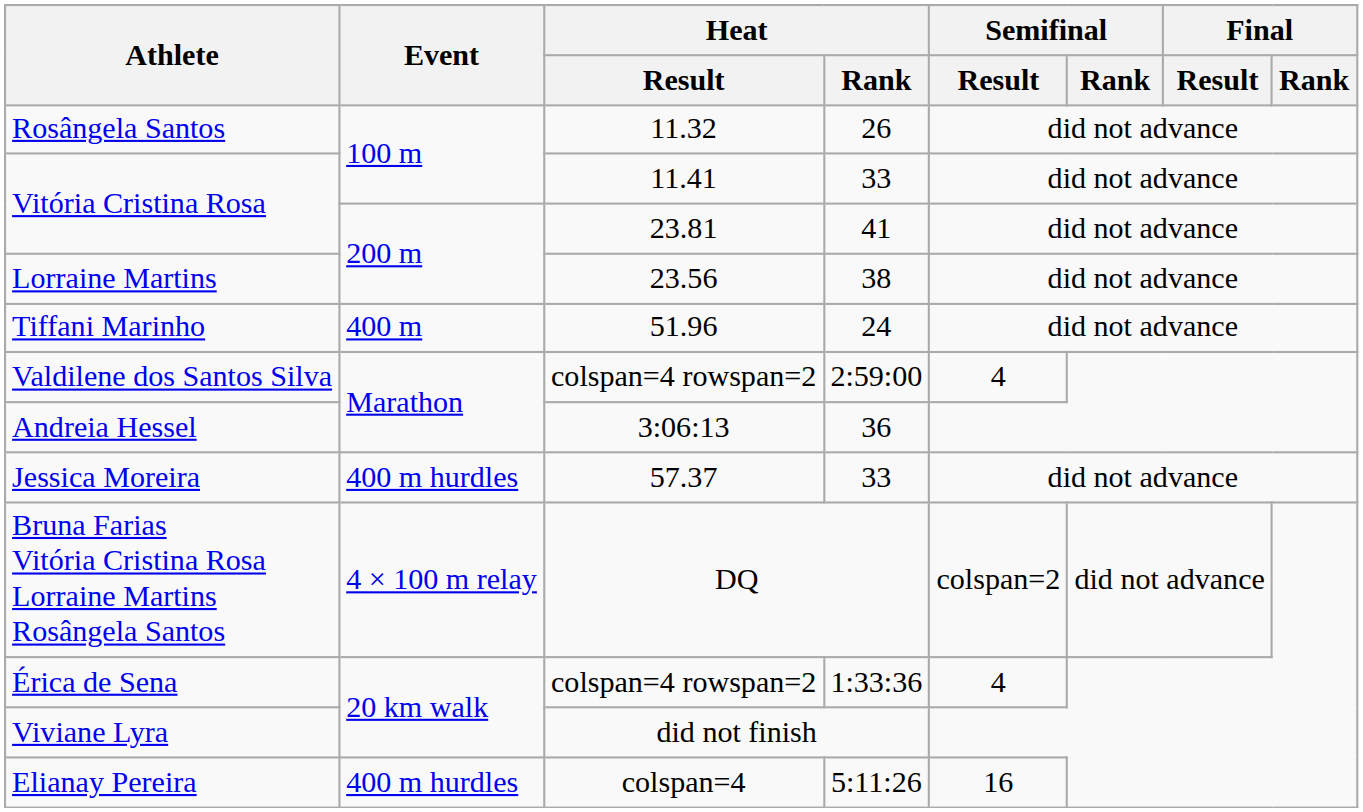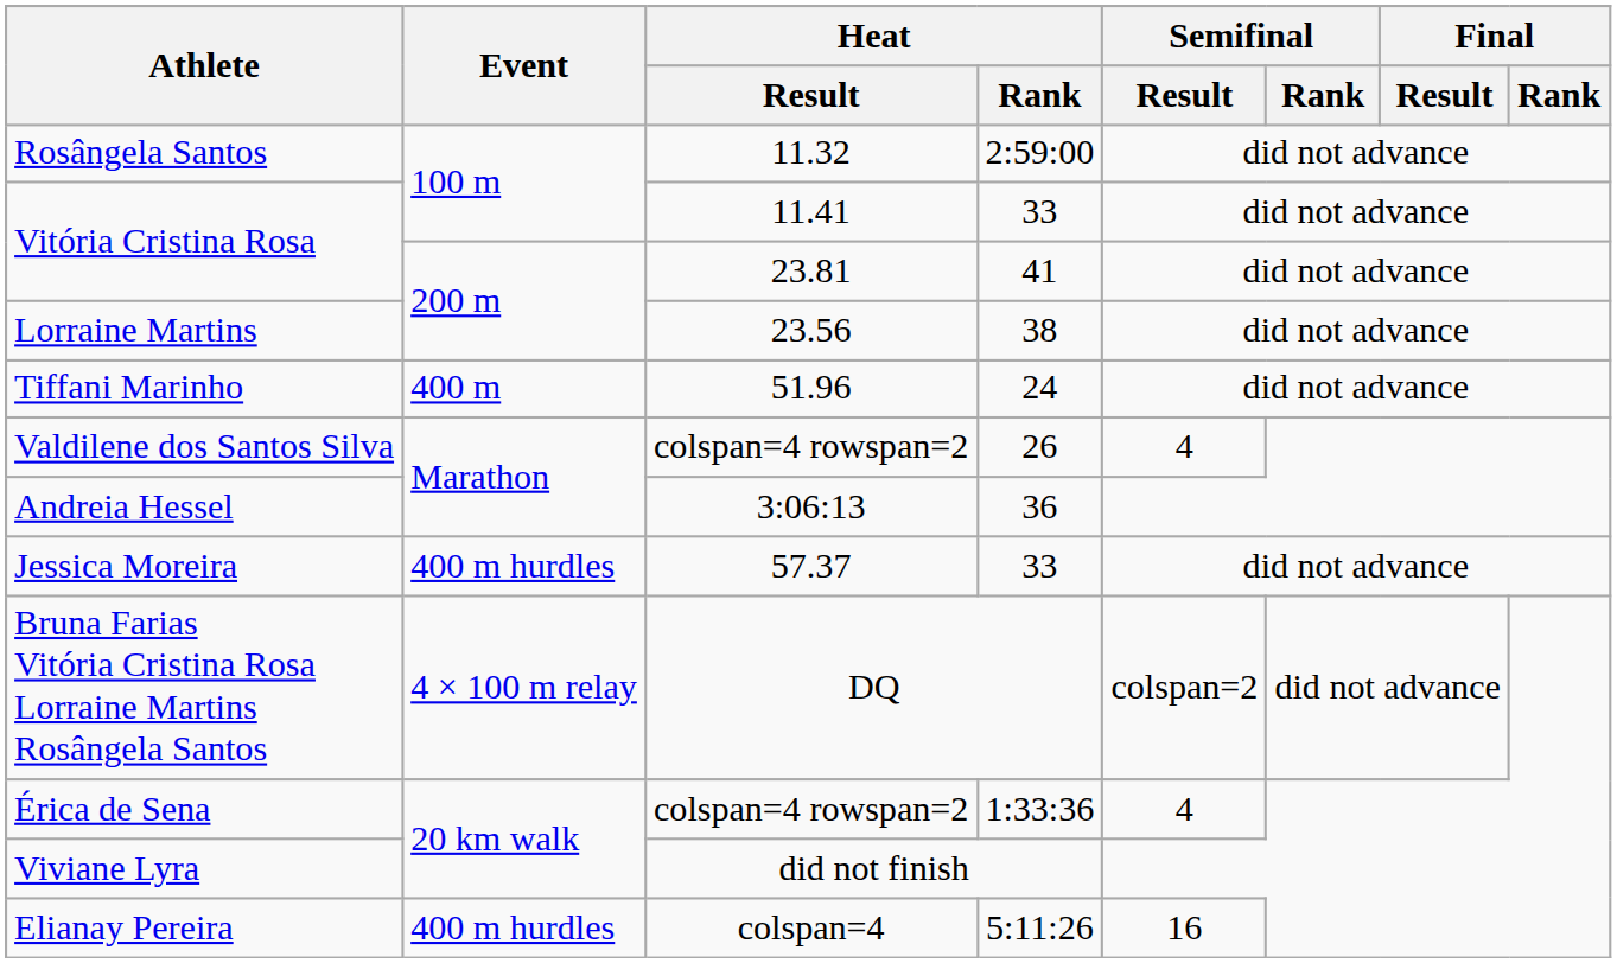Rosângela Santos | Heat / Rank: 26 -> 2:59:00
Valdilene dos Santos Silva | Heat / Rank: 2:59:00 -> 26
